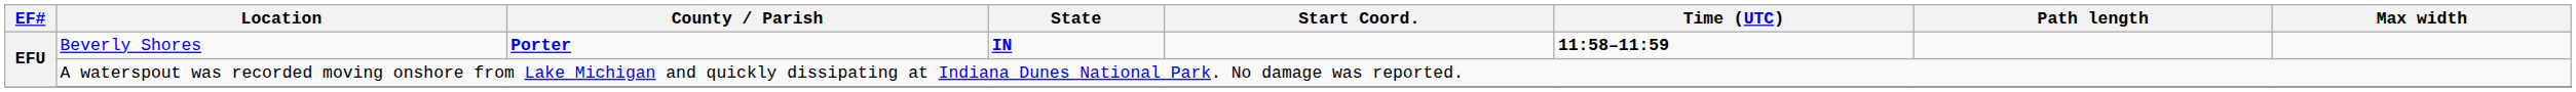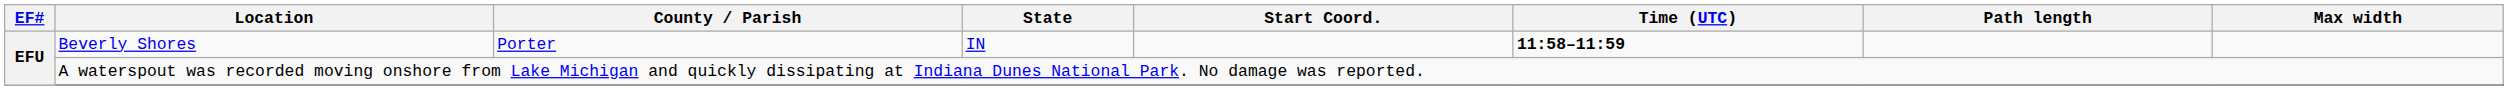Beverly Shores | County / Parish: bold -> normal
Beverly Shores | State: bold -> normal
